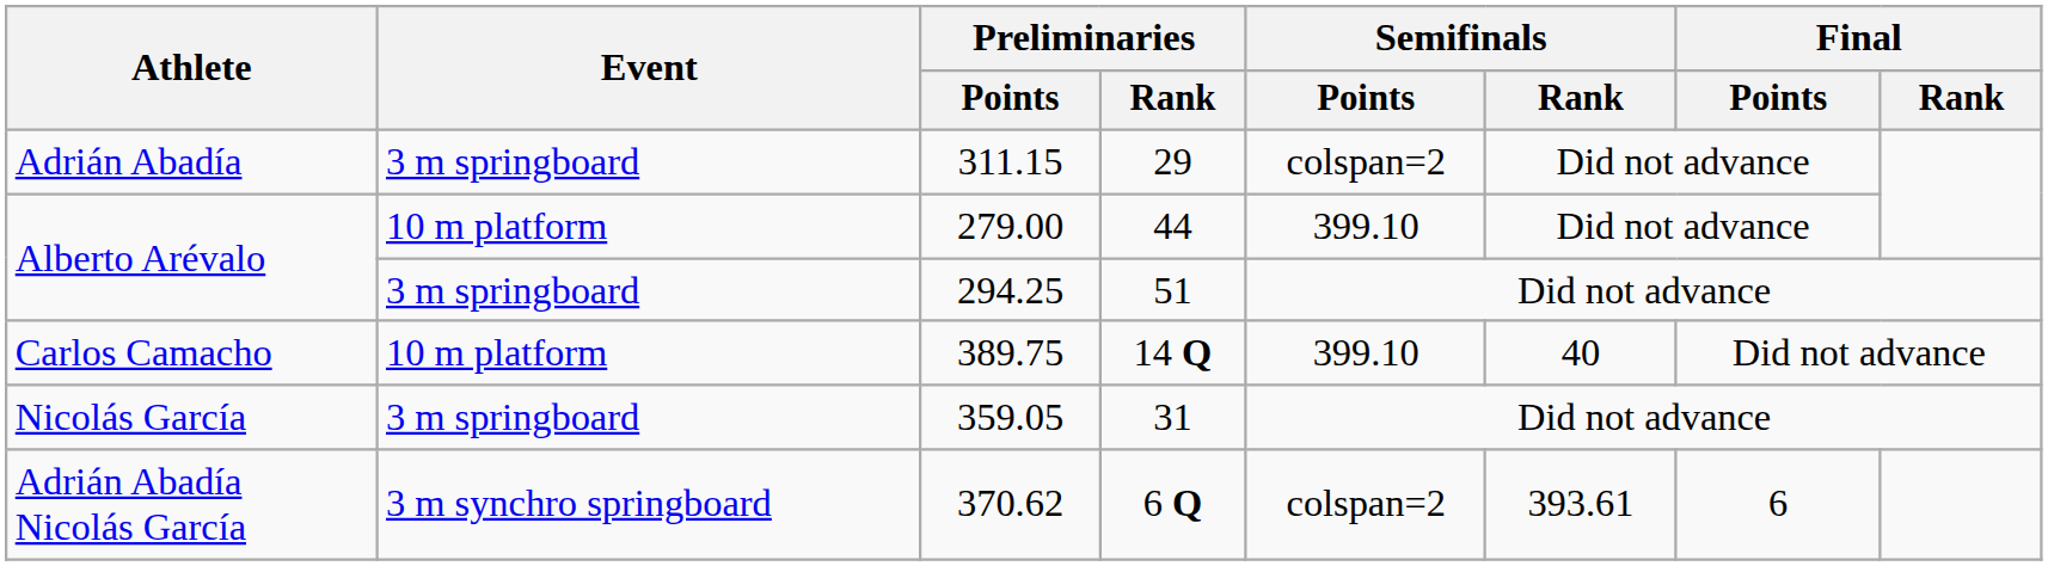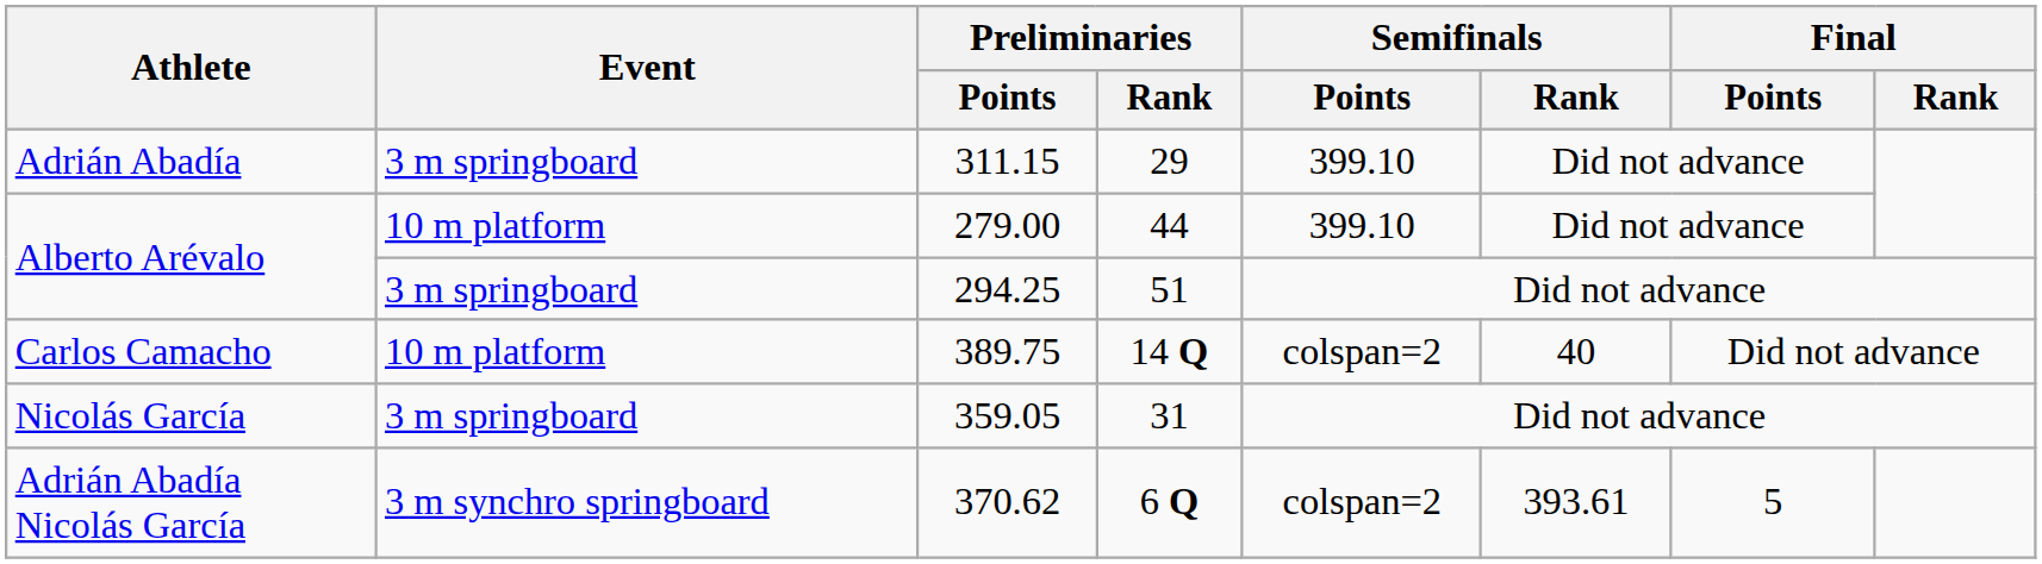311.15 | Semifinals / Points: colspan=2 -> 399.10
389.75 | Semifinals / Points: 399.10 -> colspan=2
370.62 | Final / Points: 6 -> 5
